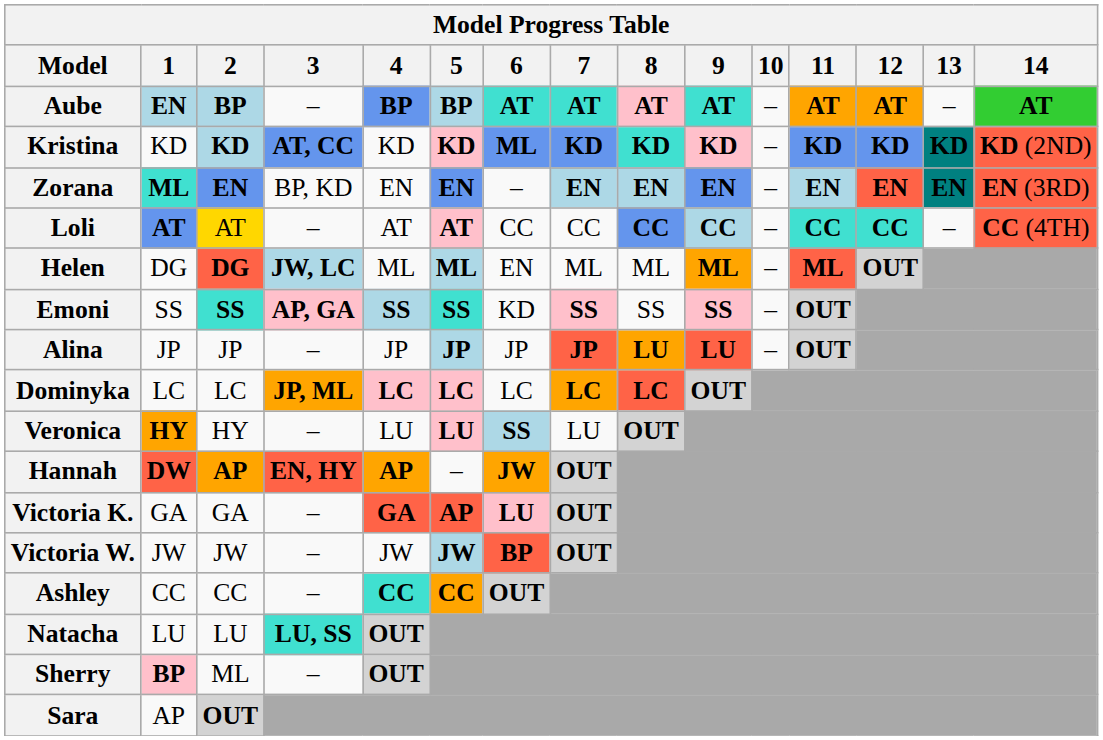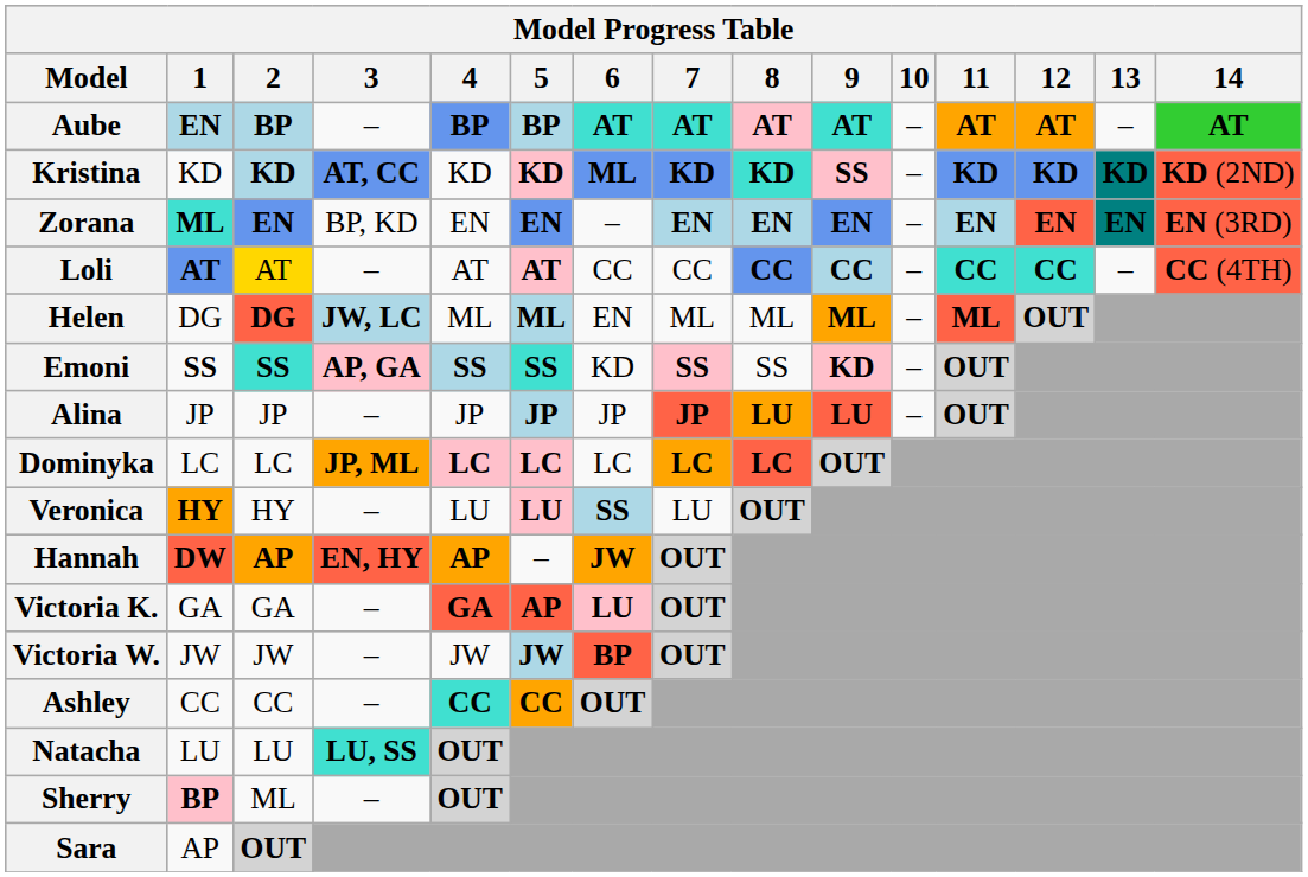Kristina | Model Progress Table / 9: KD -> SS
Emoni | Model Progress Table / 1: normal -> bold
Emoni | Model Progress Table / 9: SS -> KD
